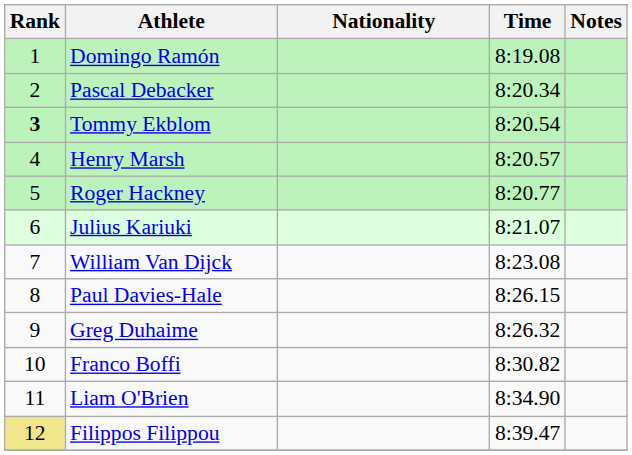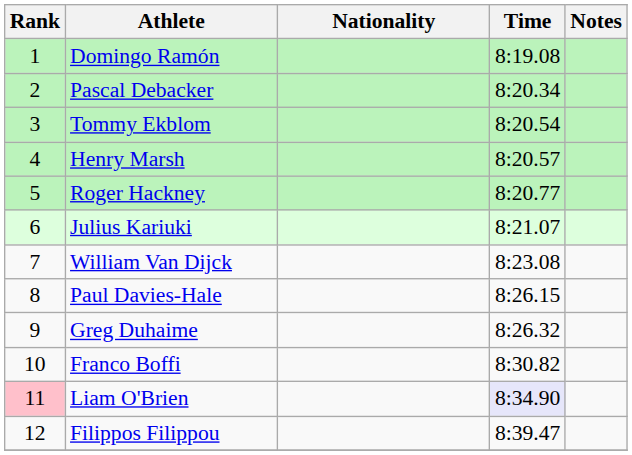Tommy Ekblom | Rank: bold -> normal
Liam O'Brien | Rank: no background -> pink background
Liam O'Brien | Time: no background -> lavender background
Filippos Filippou | Rank: khaki background -> no background
